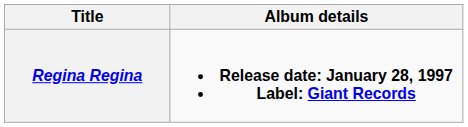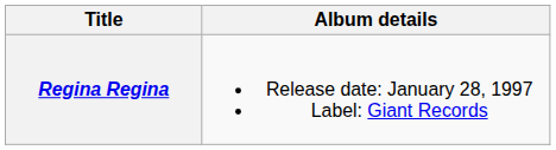Regina Regina | Album details: bold -> normal
